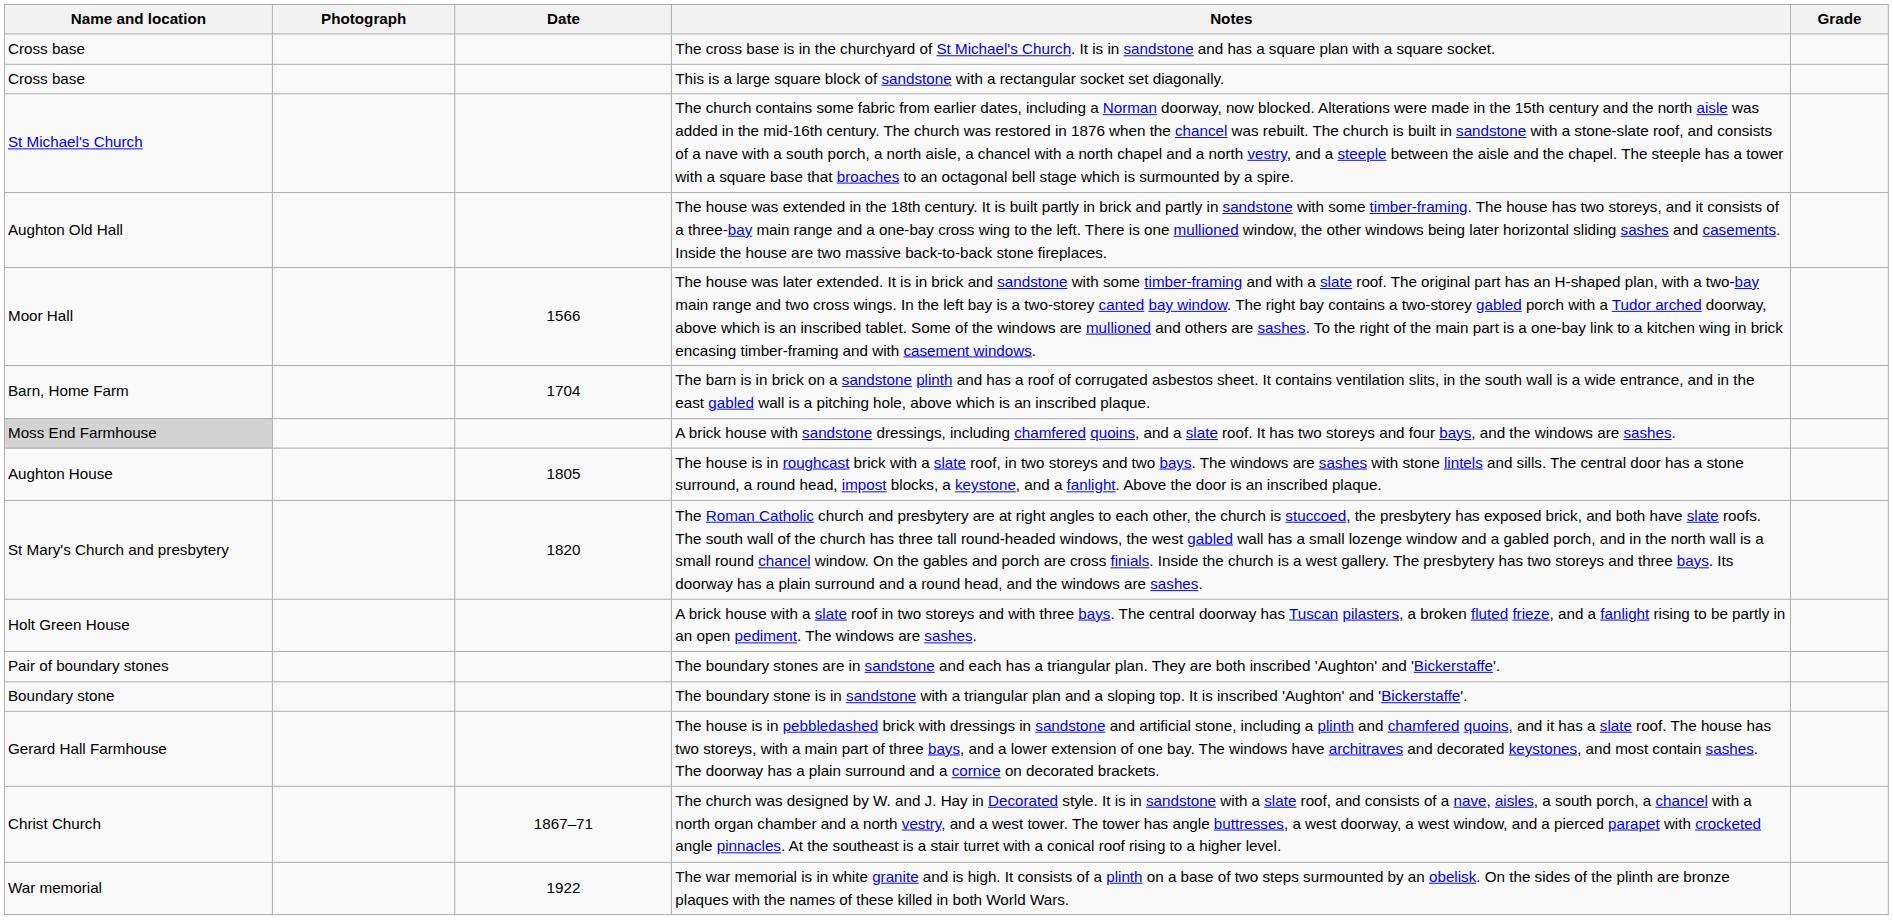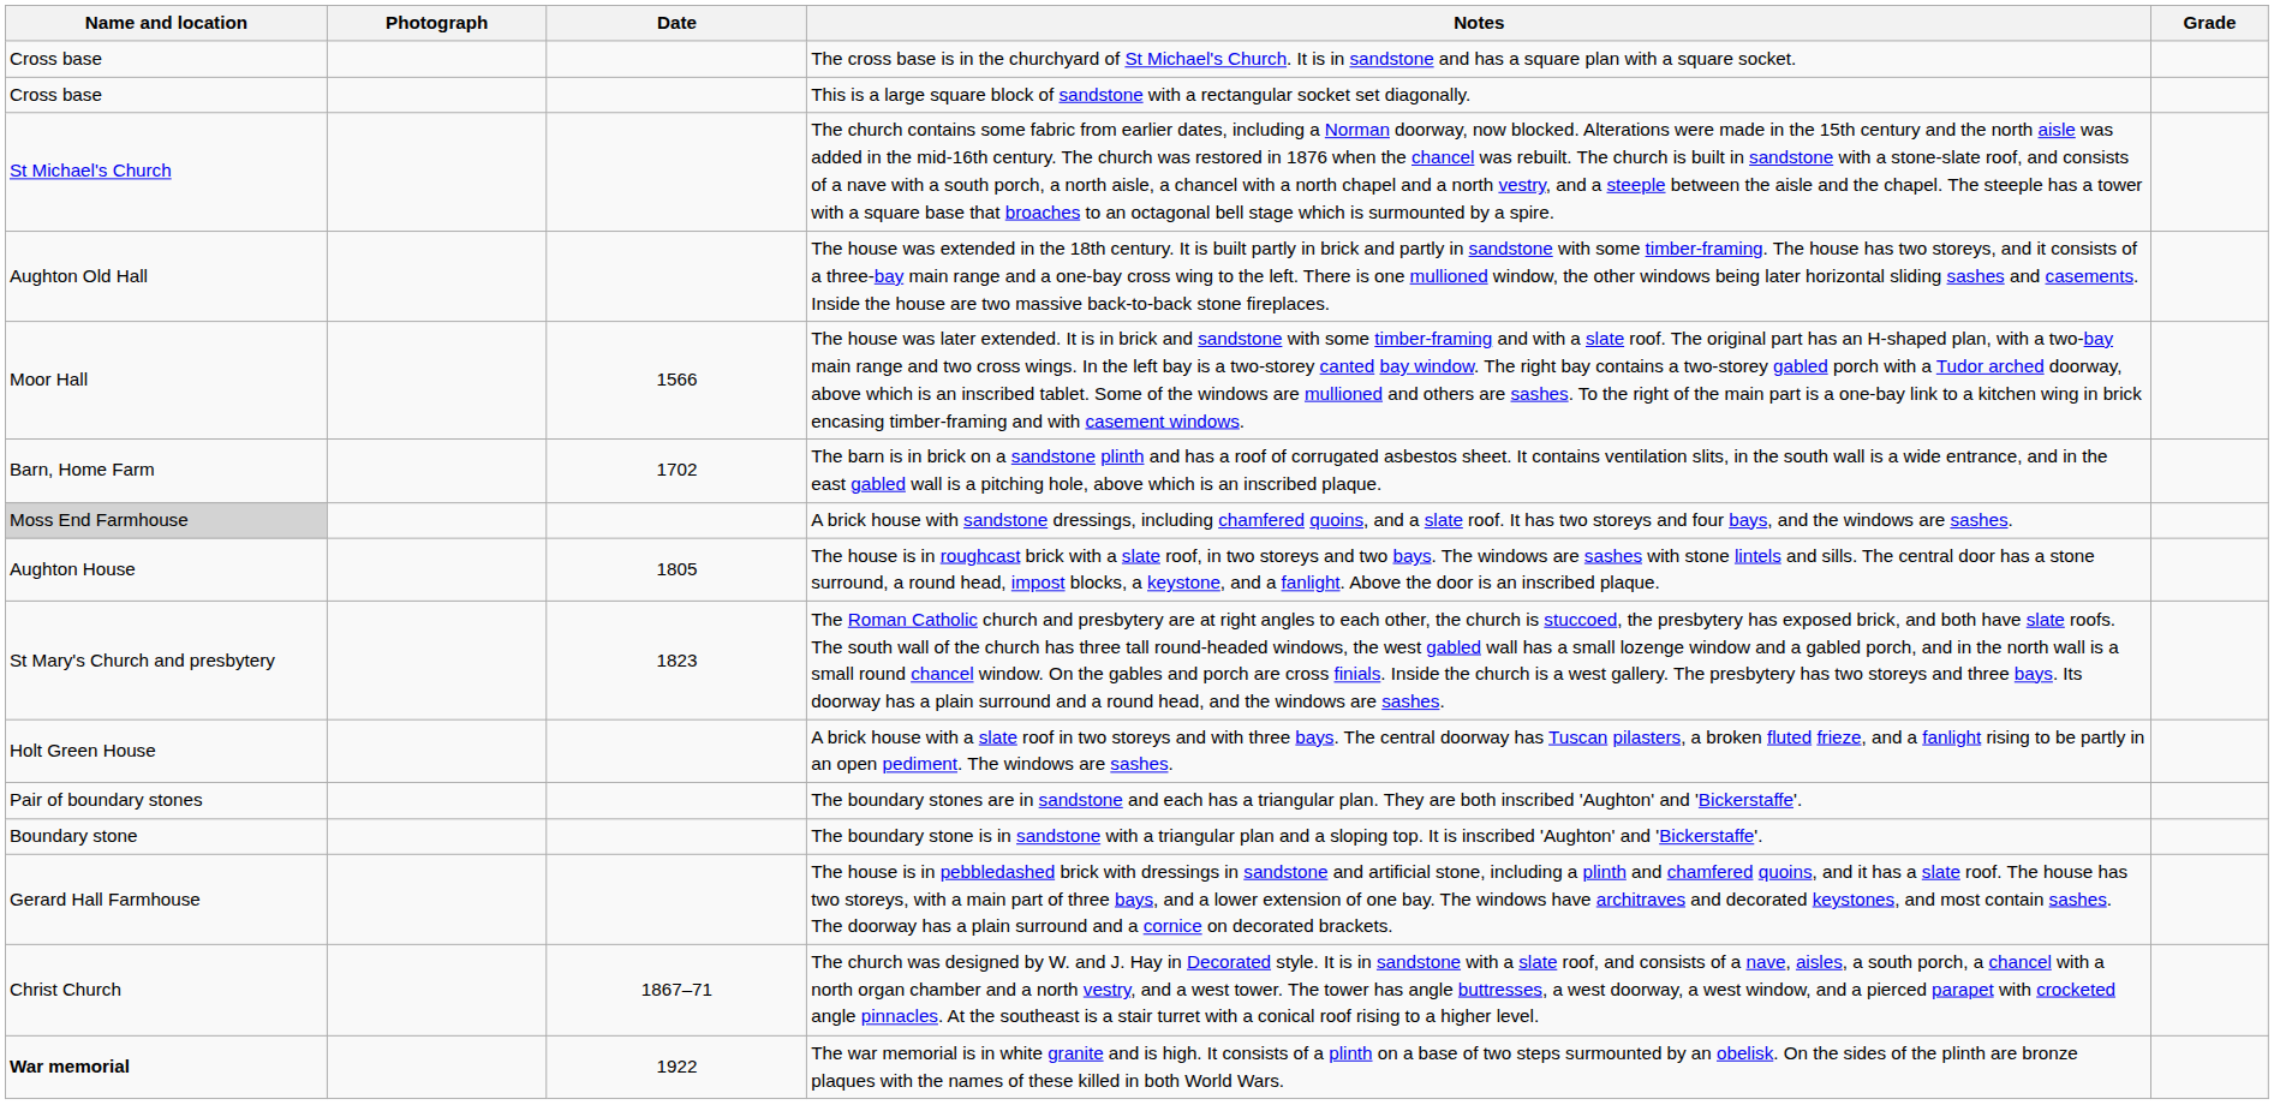row 7 | Date: 1704 -> 1702
row 10 | Date: 1820 -> 1823
row 16 | Name and location: normal -> bold
